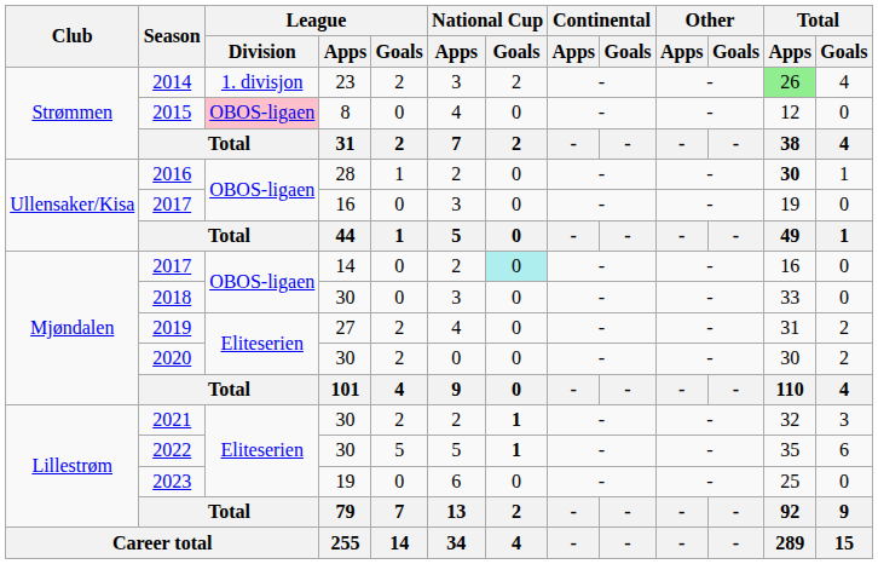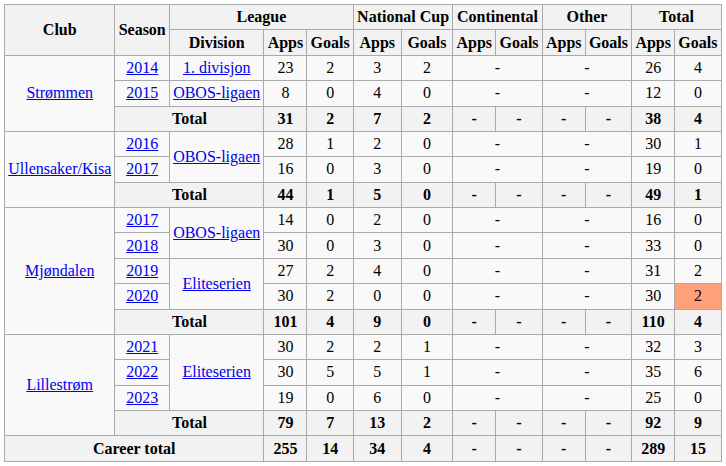2014 | Total / Apps: lightgreen background -> no background
2015 | League / Division: pink background -> no background
2016 | Total / Apps: bold -> normal
2017 / 14 | National Cup / Goals: paleturquoise background -> no background
2020 | Total / Goals: no background -> lightsalmon background
2021 | National Cup / Goals: bold -> normal
2022 | National Cup / Goals: bold -> normal
